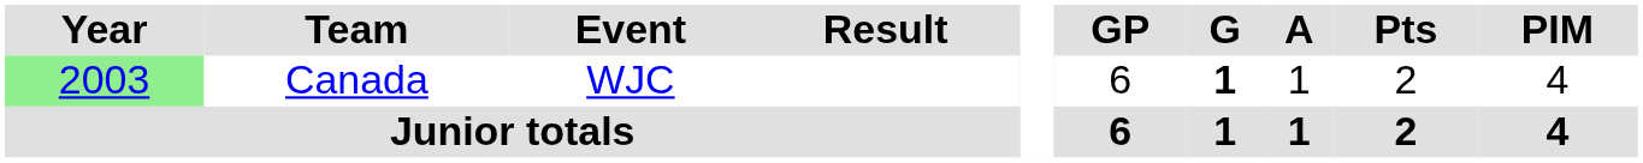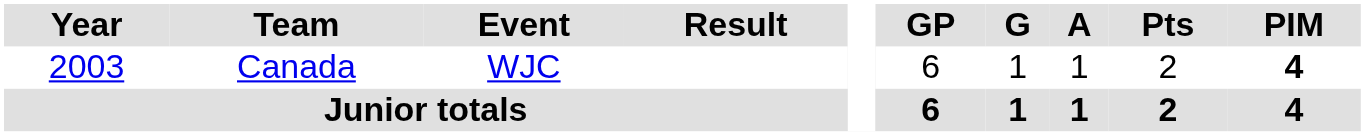Canada | Year: lightgreen background -> no background
Canada | G: bold -> normal
Canada | PIM: normal -> bold
